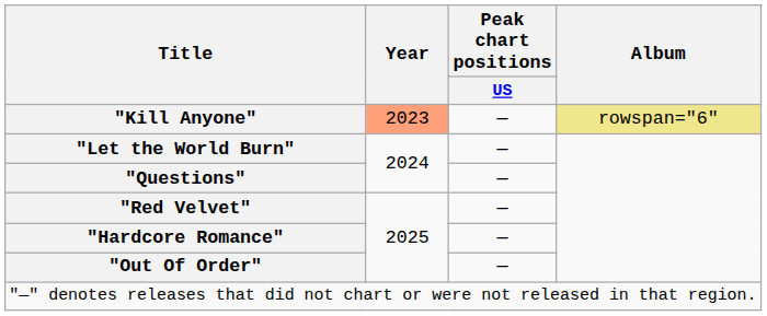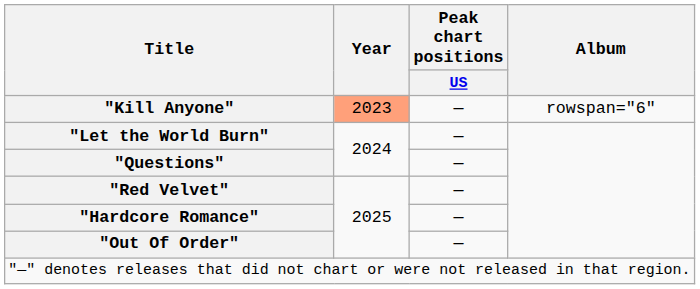"Kill Anyone" | Album: khaki background -> no background
